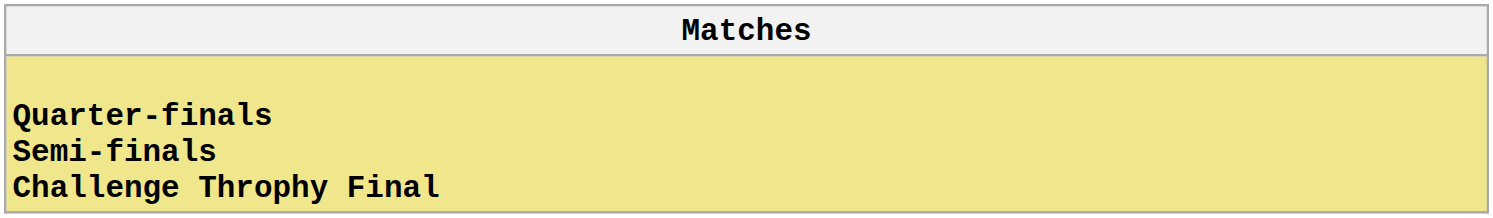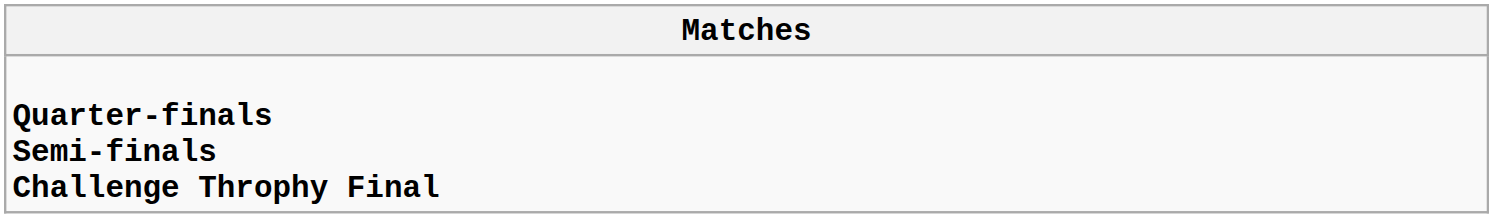row 2 | column 1: khaki background -> no background
